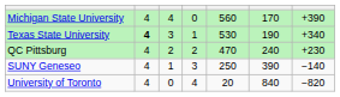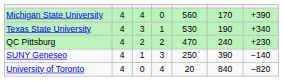Texas State University | column 2: bold -> normal
